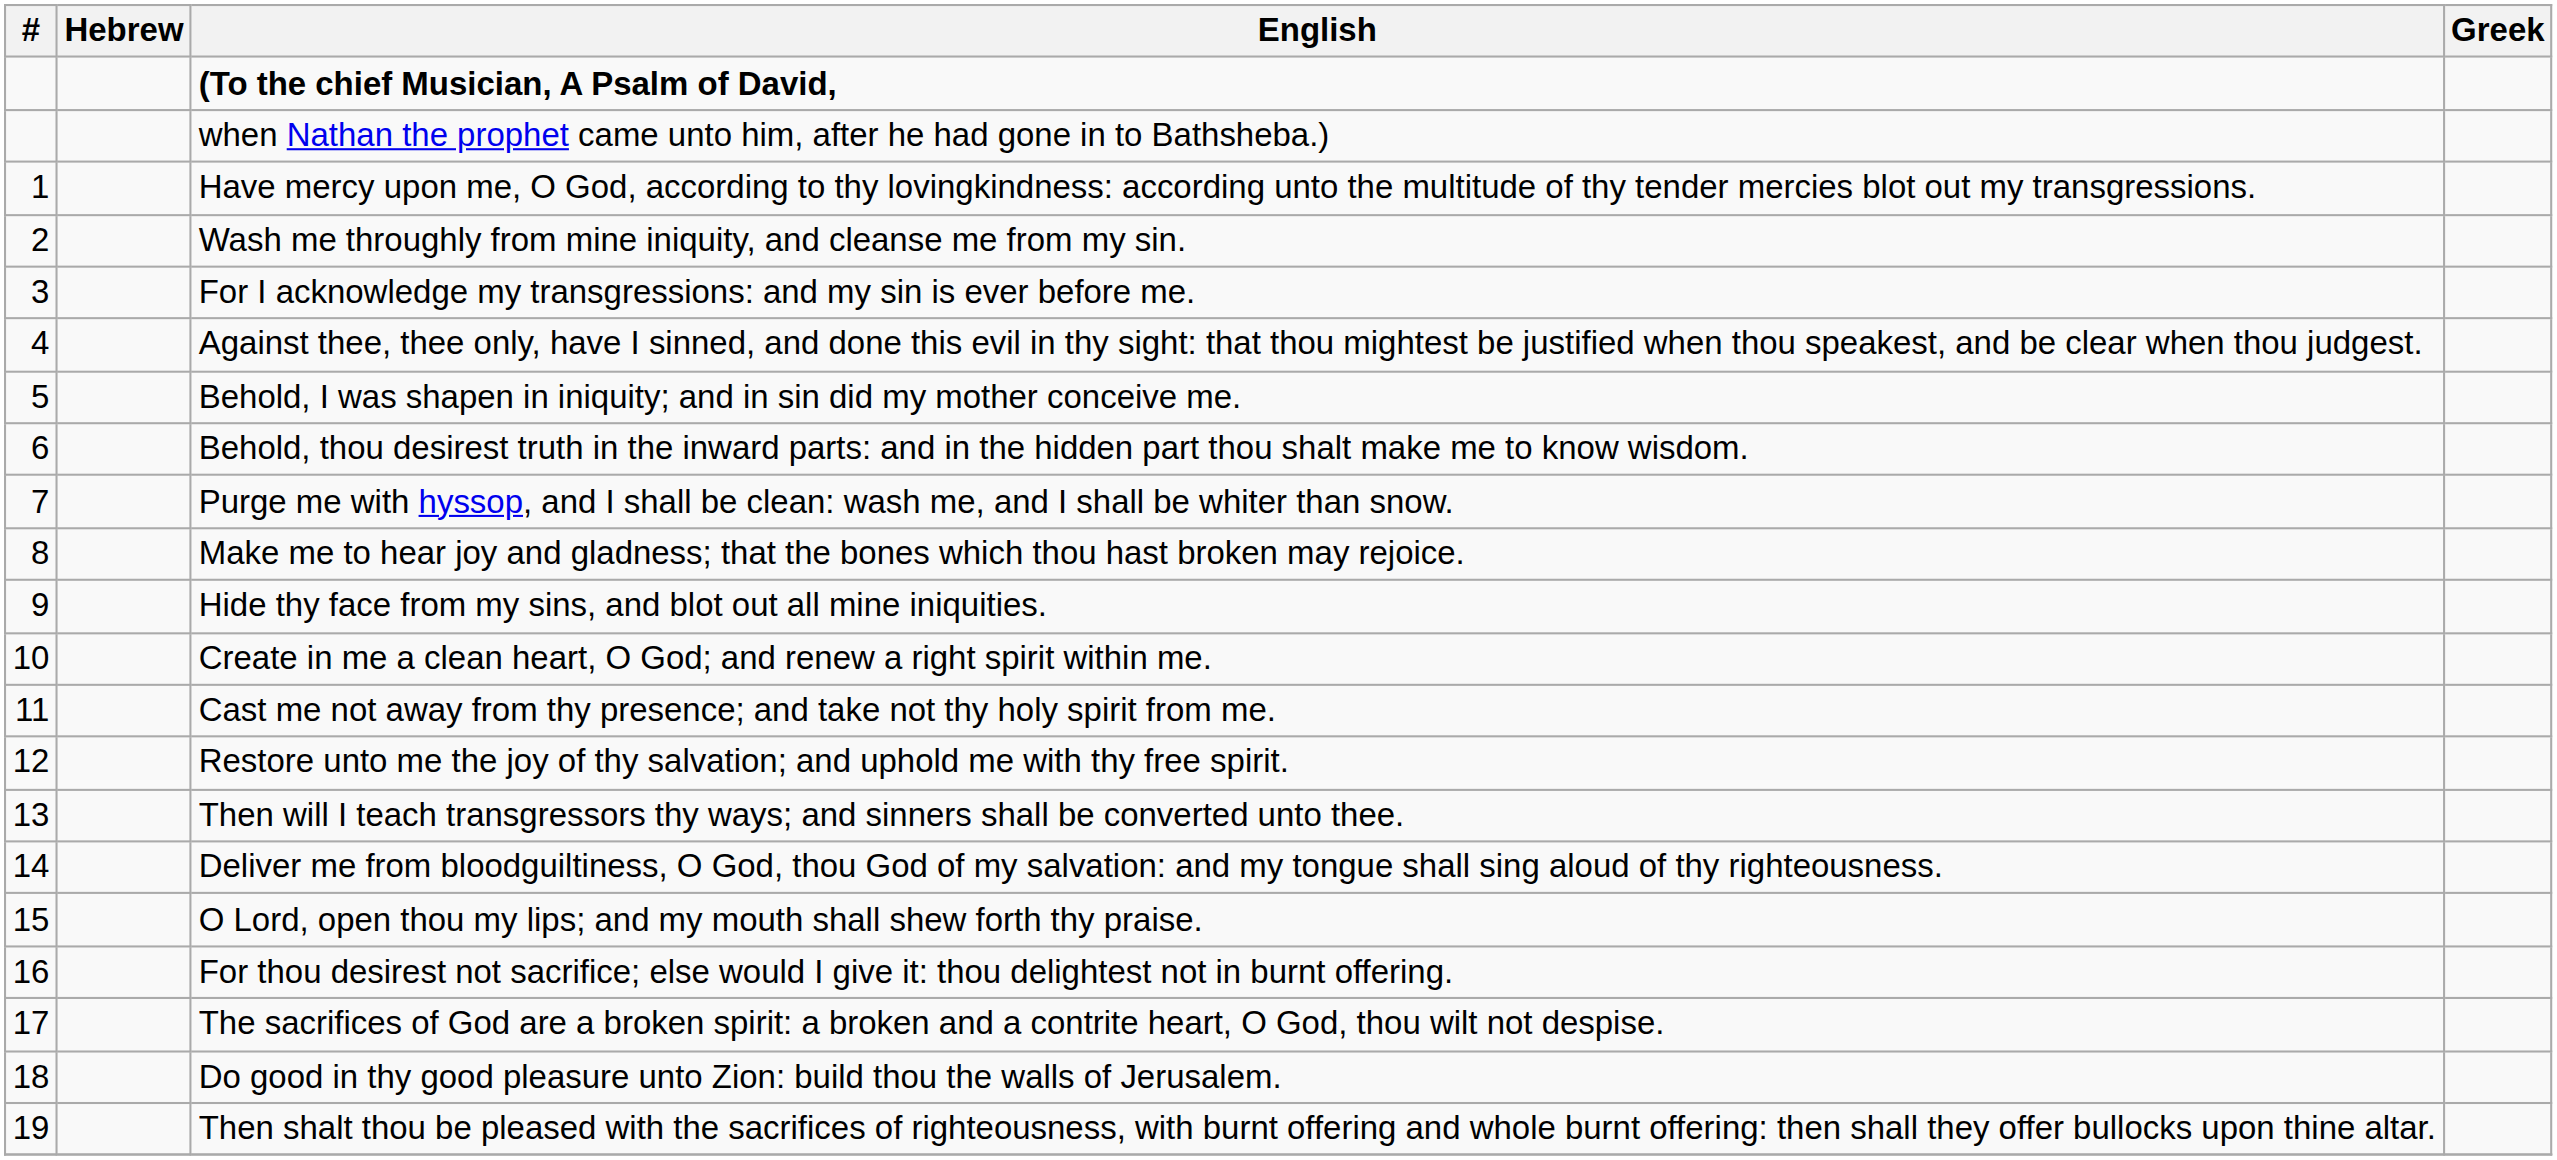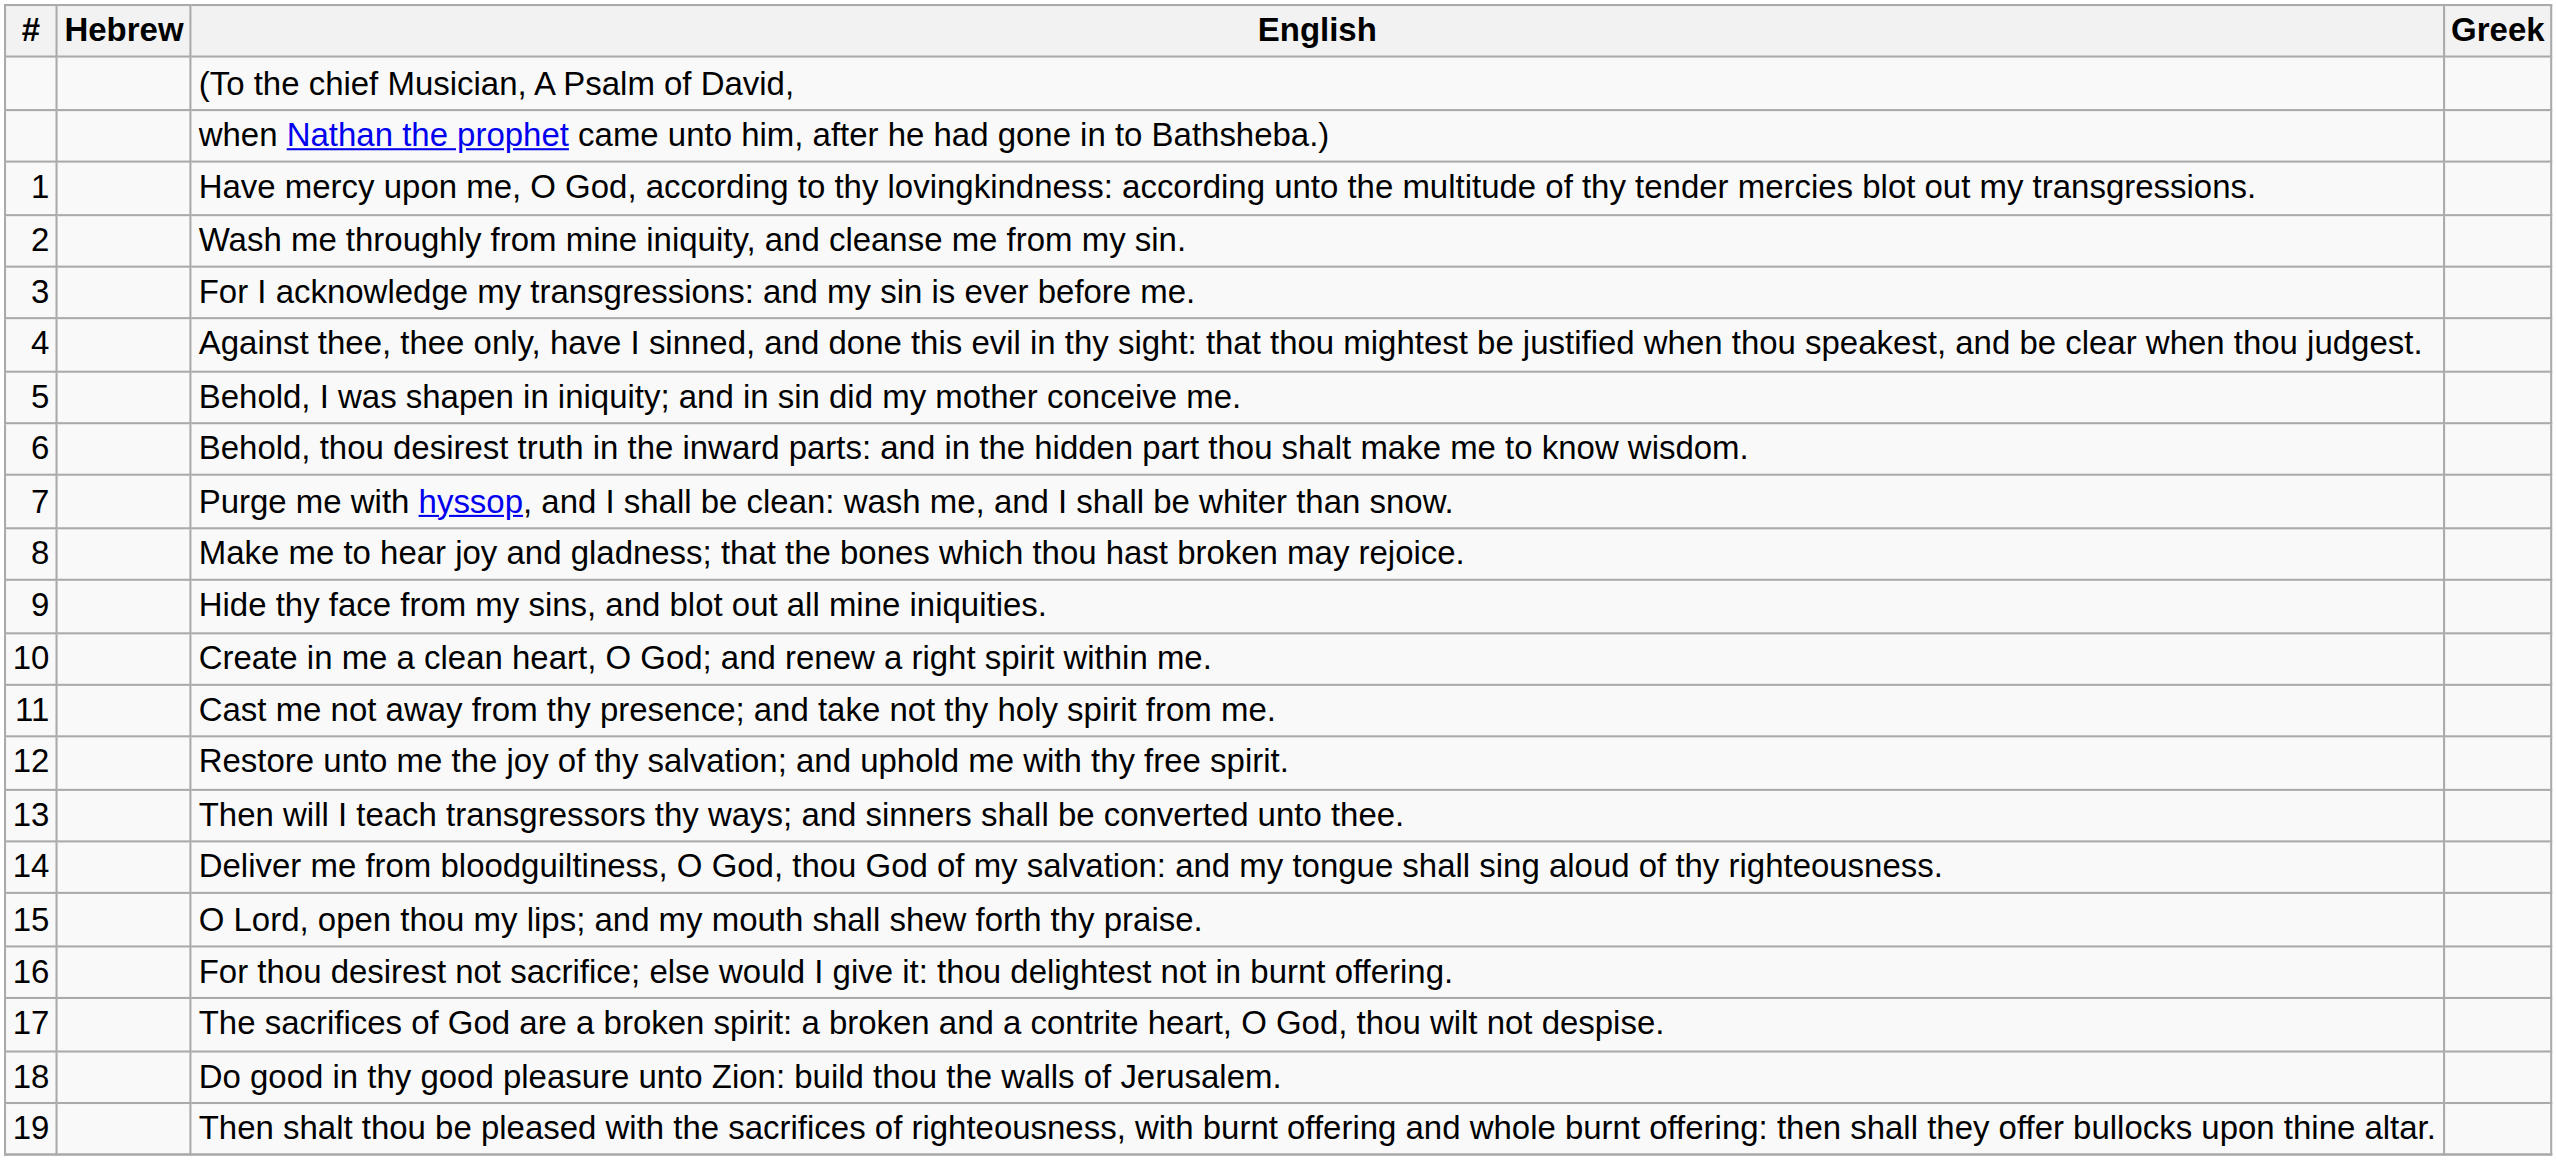(To the chief Musician, A Psalm of David, | English: bold -> normal
